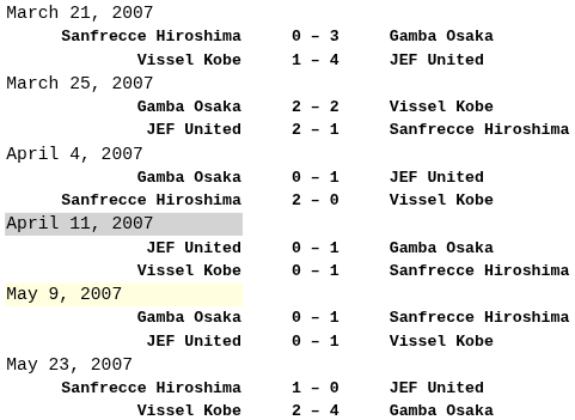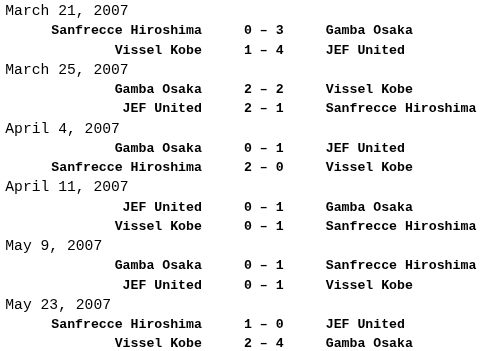April 11, 2007 | column 1: lightgrey background -> no background
May 9, 2007 | column 1: lightyellow background -> no background
